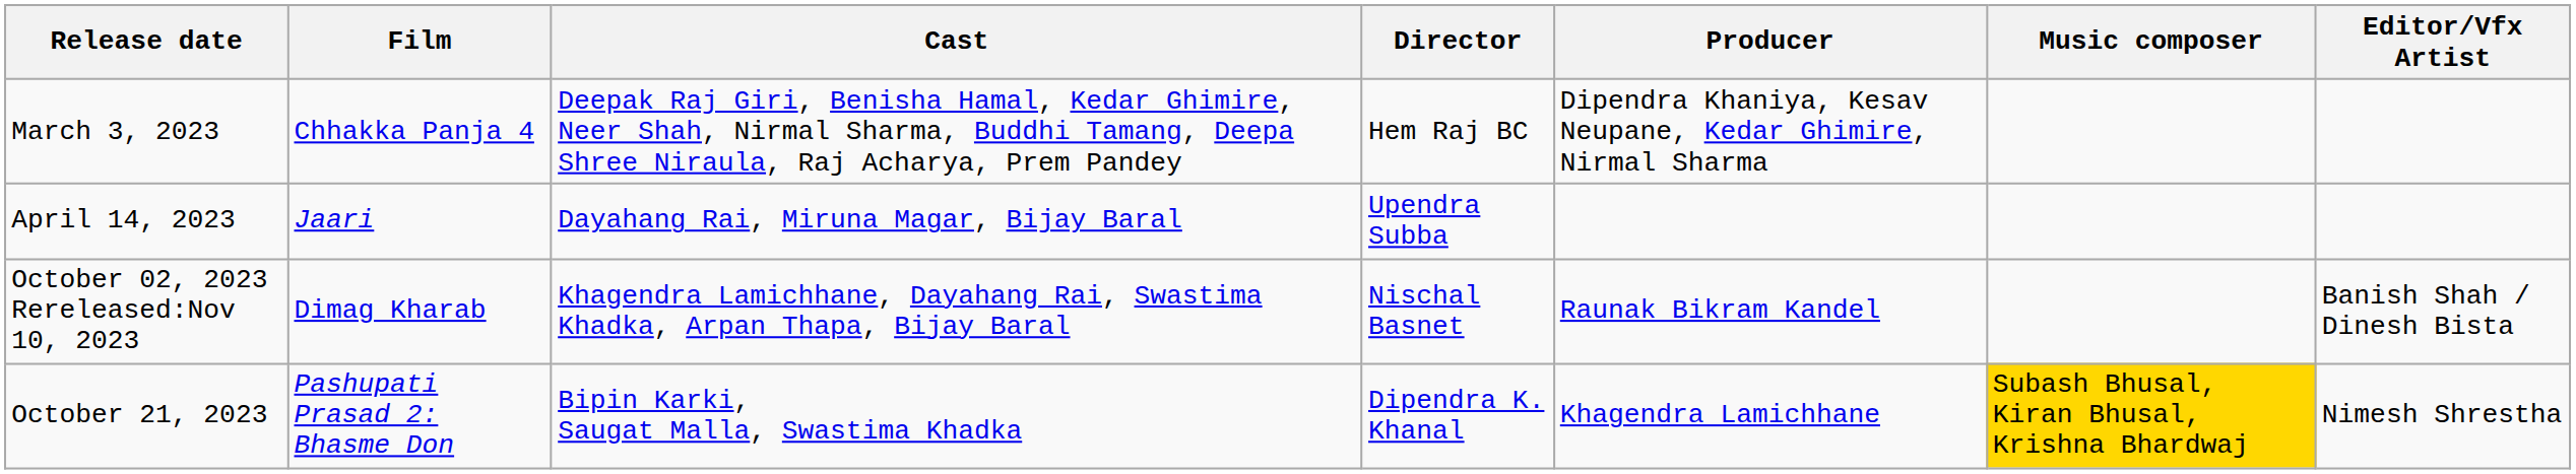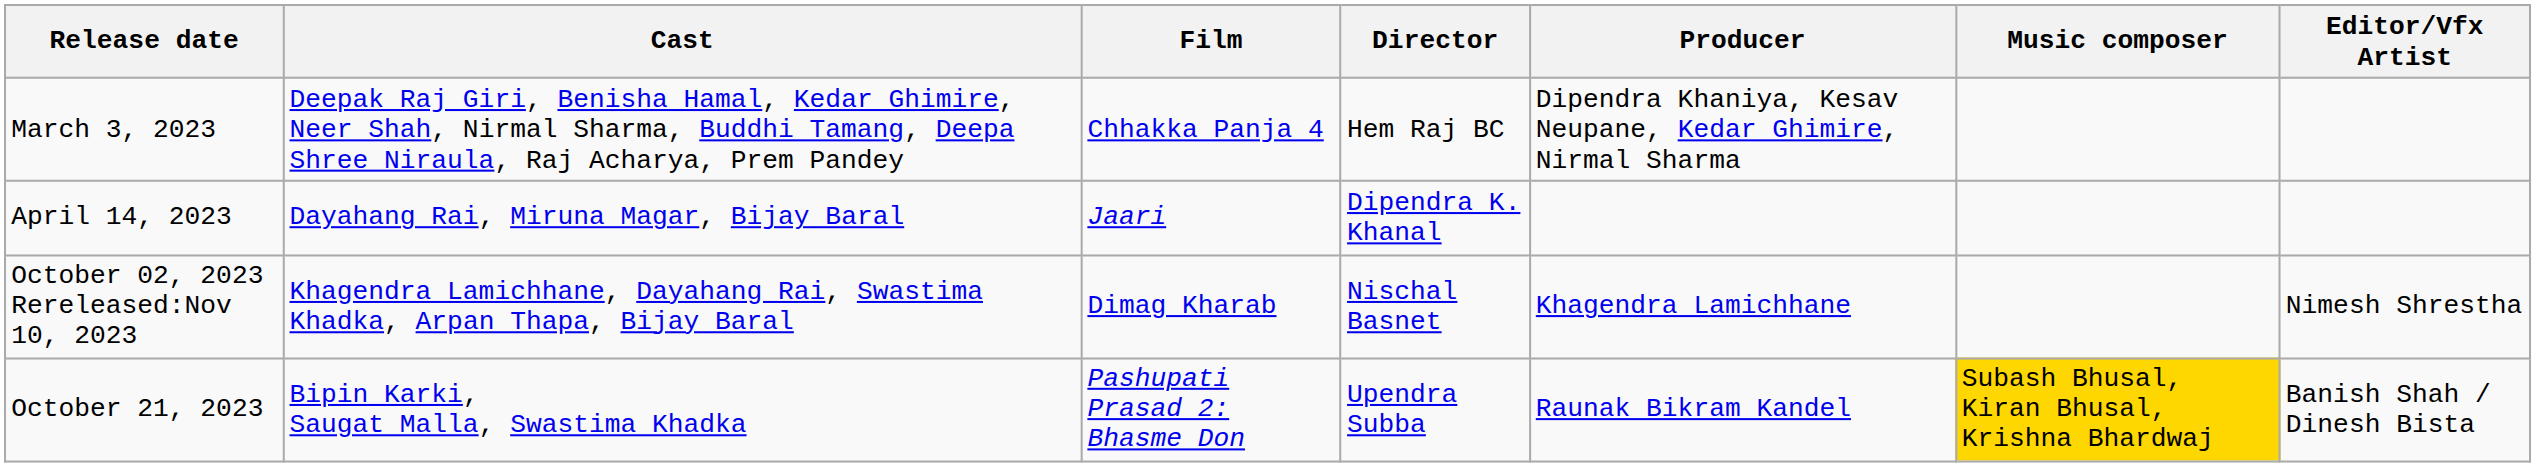columns swapped: Film <-> Cast
April 14, 2023 | Director: Upendra Subba -> Dipendra K. Khanal
October 02, 2023 Rereleased:Nov 10, 2023 | Producer: Raunak Bikram Kandel -> Khagendra Lamichhane
October 02, 2023 Rereleased:Nov 10, 2023 | Editor/Vfx Artist: Banish Shah / Dinesh Bista -> Nimesh Shrestha
October 21, 2023 | Director: Dipendra K. Khanal -> Upendra Subba
October 21, 2023 | Producer: Khagendra Lamichhane -> Raunak Bikram Kandel
October 21, 2023 | Editor/Vfx Artist: Nimesh Shrestha -> Banish Shah / Dinesh Bista
